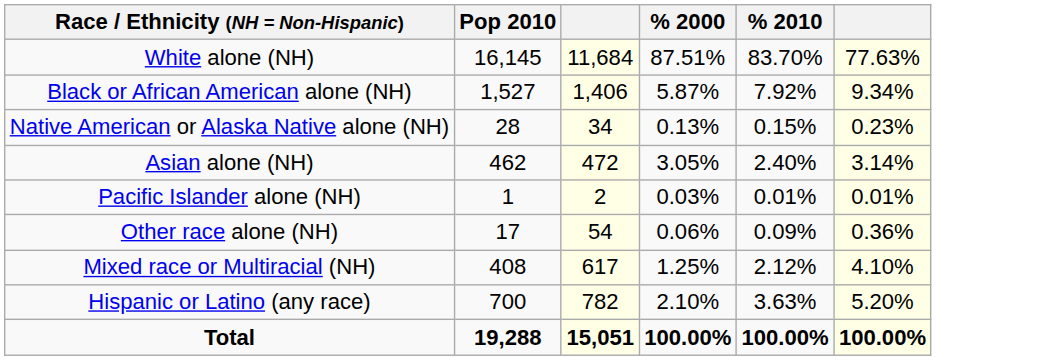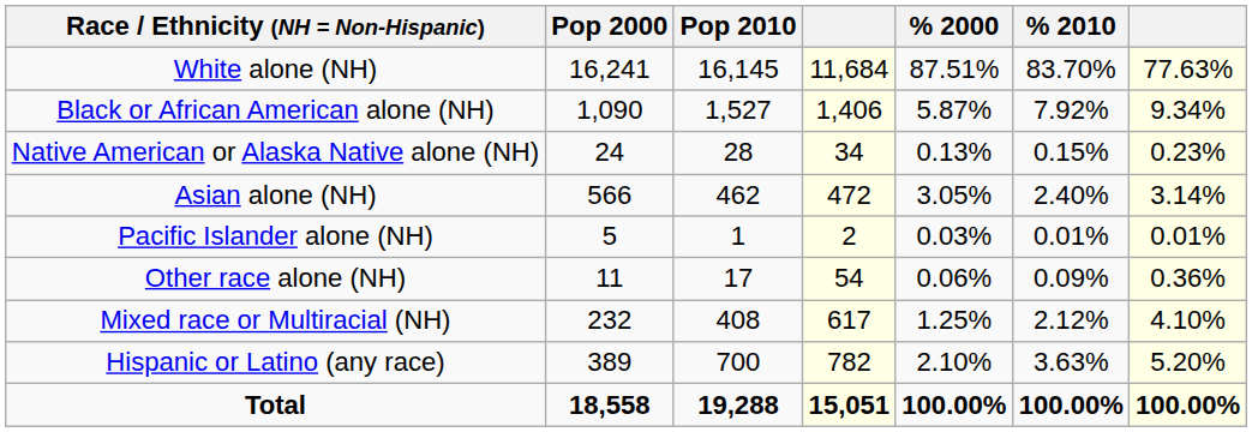+ column: Pop 2000 | 16,241 | 1,090 | 24 | 566 | 5 | 11 | 232 | 389 | 18,558
